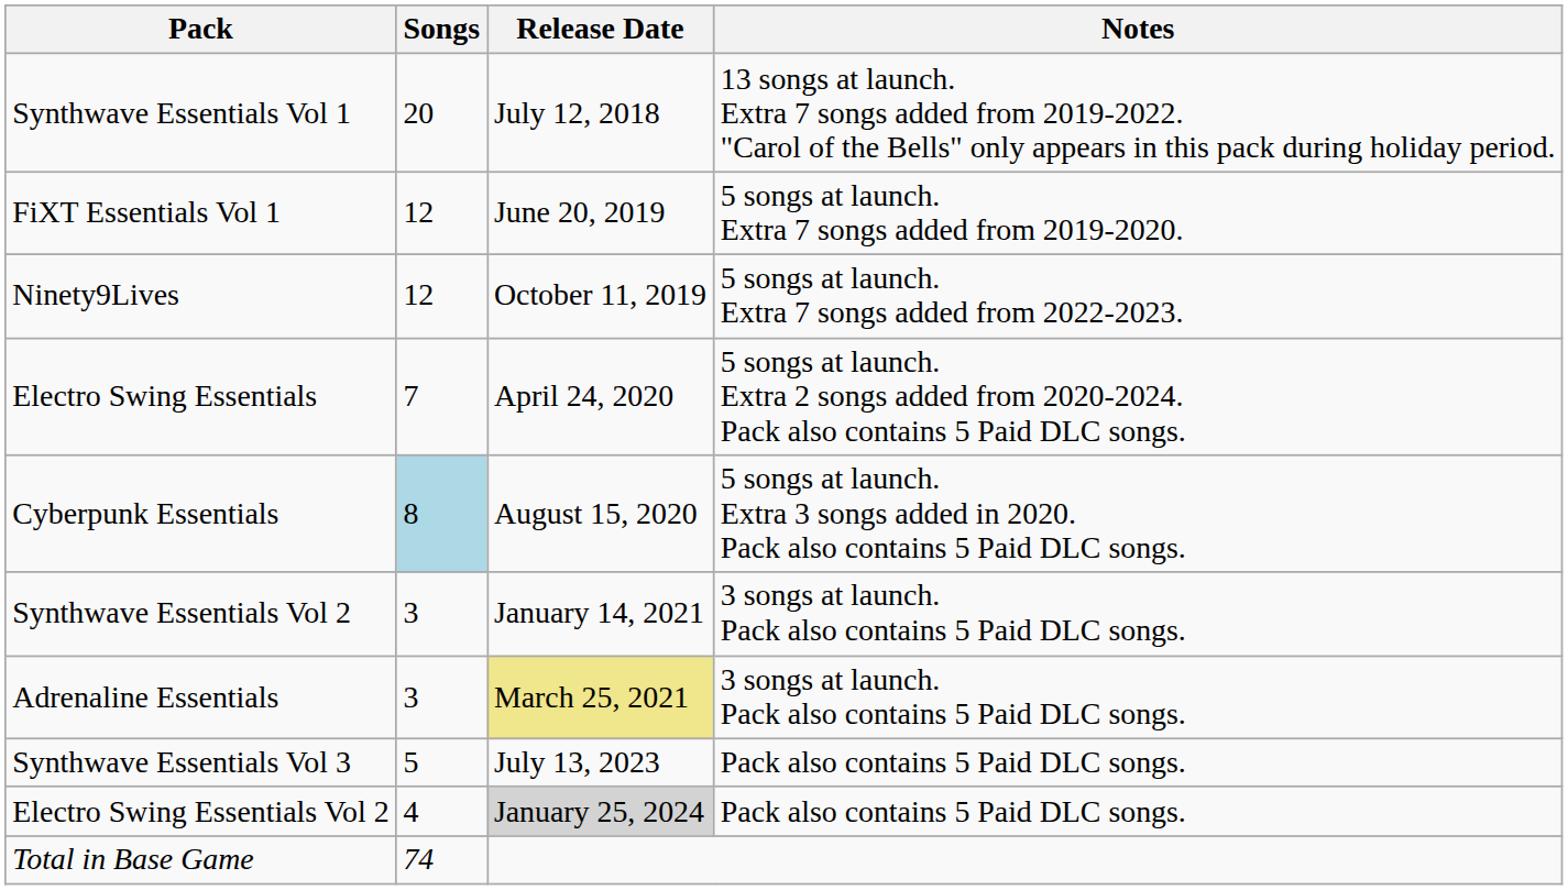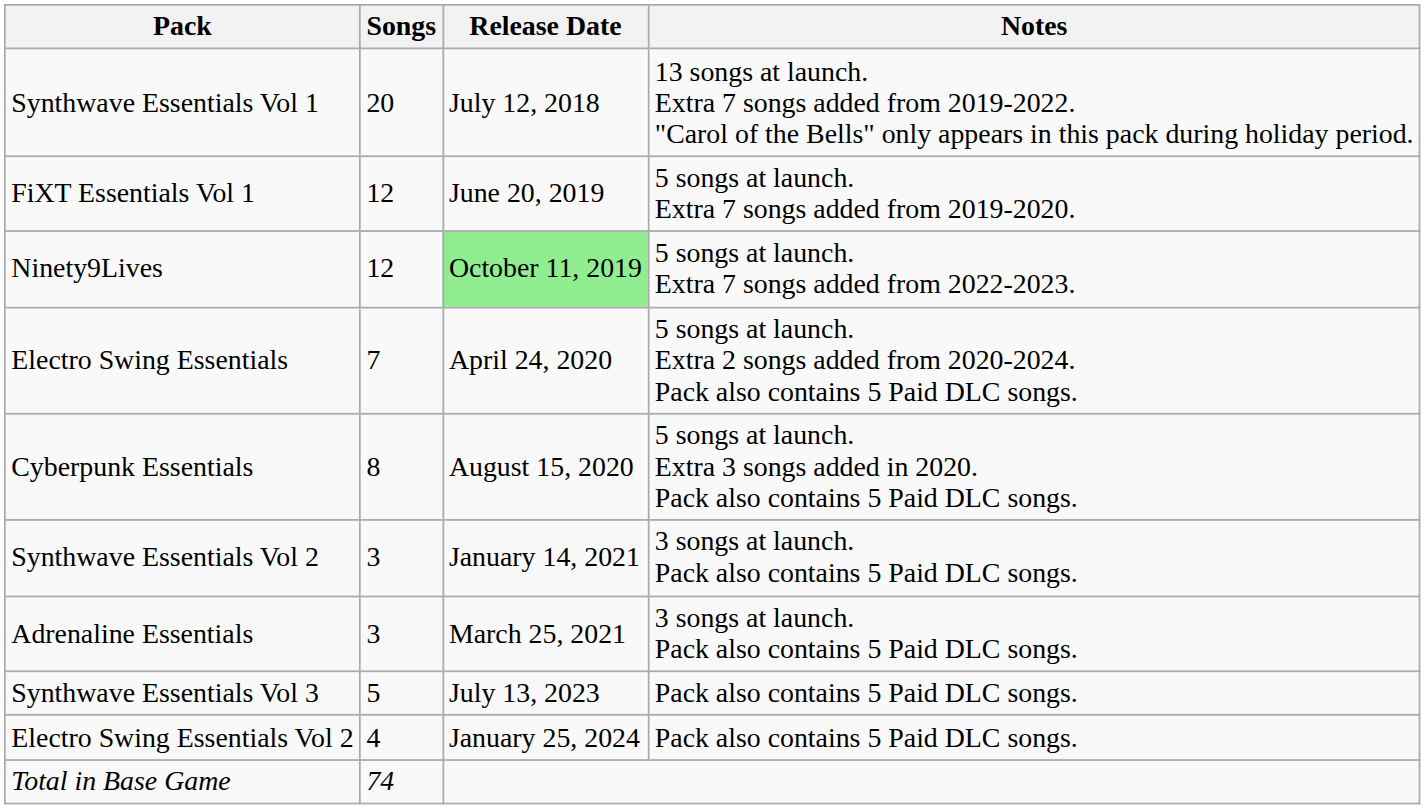Ninety9Lives | Release Date: no background -> lightgreen background
Cyberpunk Essentials | Songs: lightblue background -> no background
Adrenaline Essentials | Release Date: khaki background -> no background
Electro Swing Essentials Vol 2 | Release Date: lightgrey background -> no background
